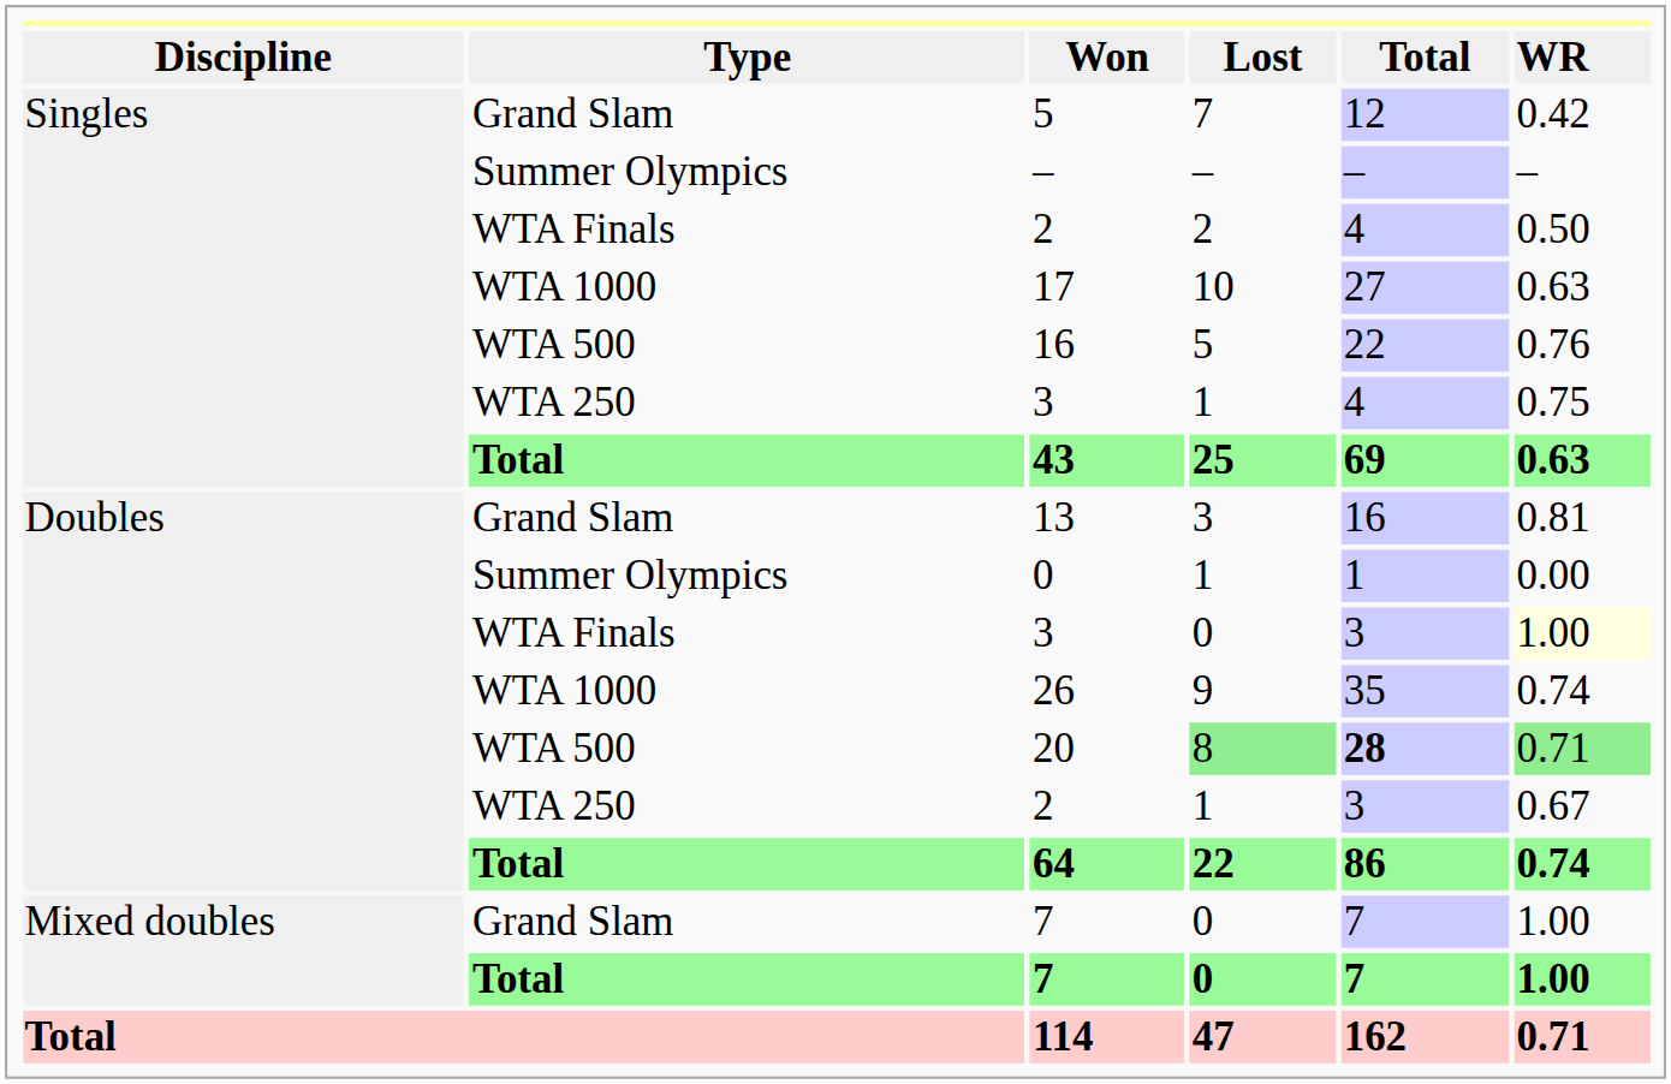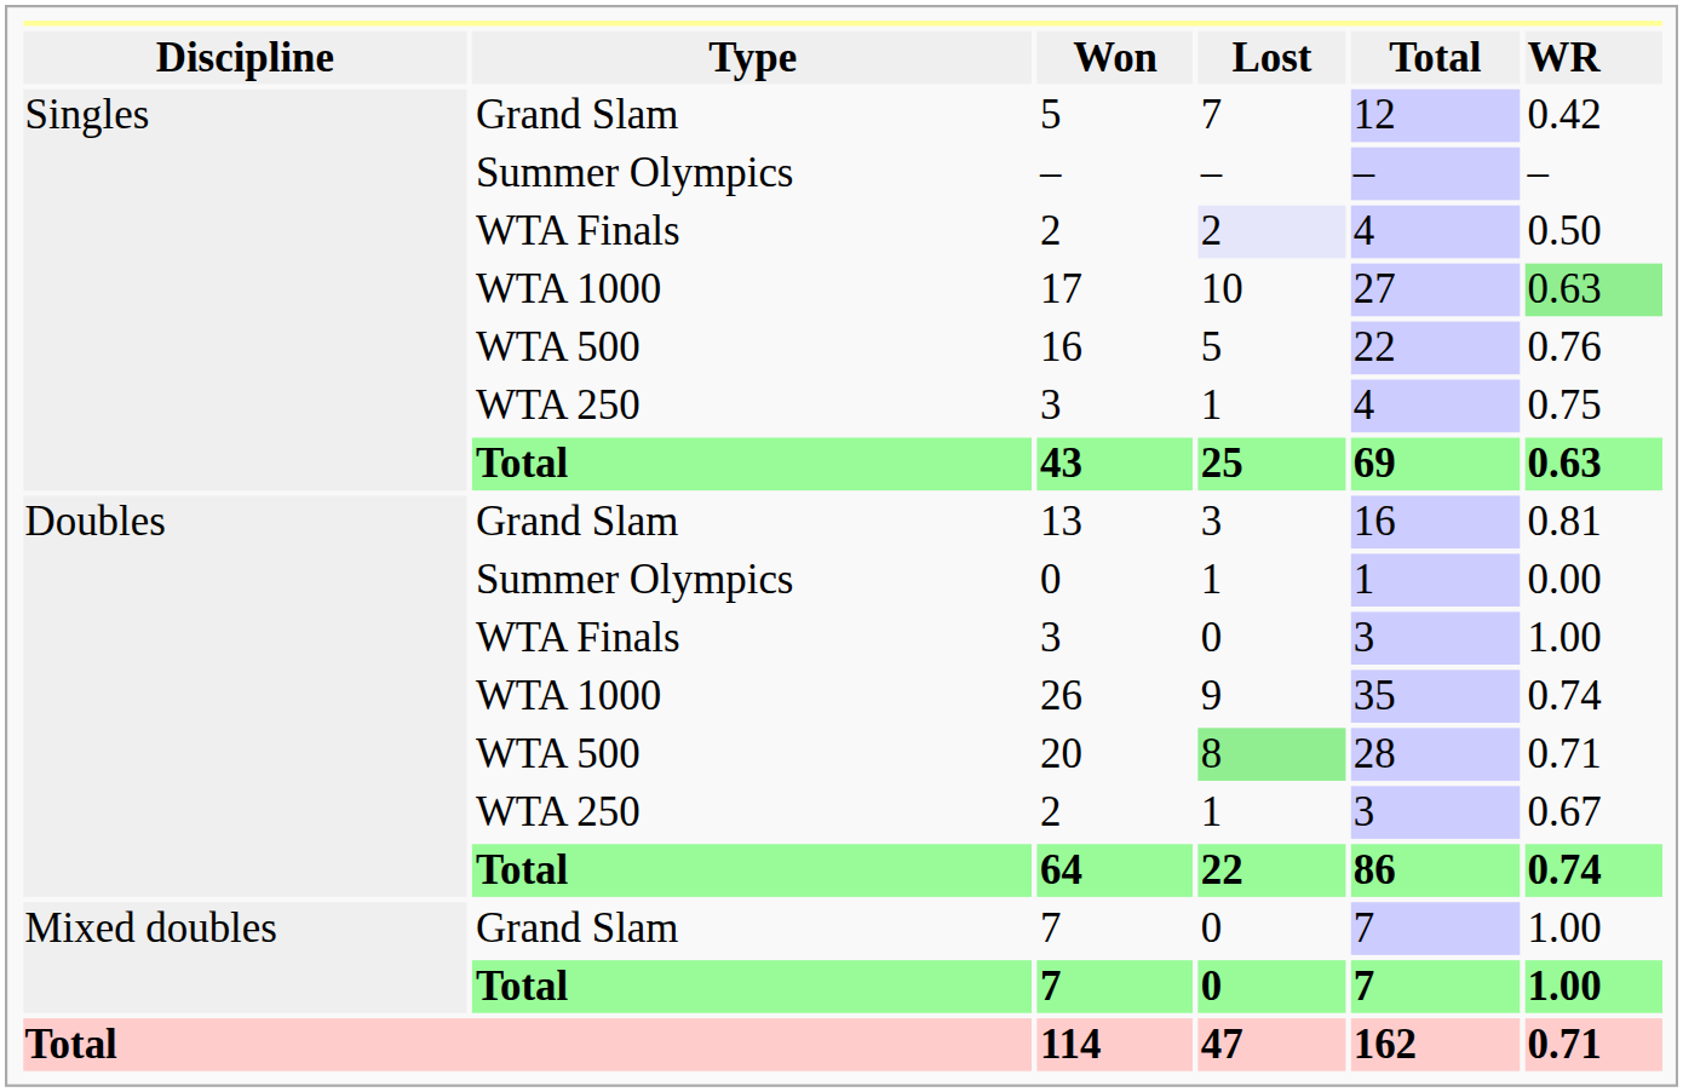WTA Finals / 2 | column 4: no background -> lavender background
17 | column 6: no background -> lightgreen background
WTA Finals / 3 | column 6: lightyellow background -> no background
20 | column 5: bold -> normal
20 | column 6: lightgreen background -> no background
